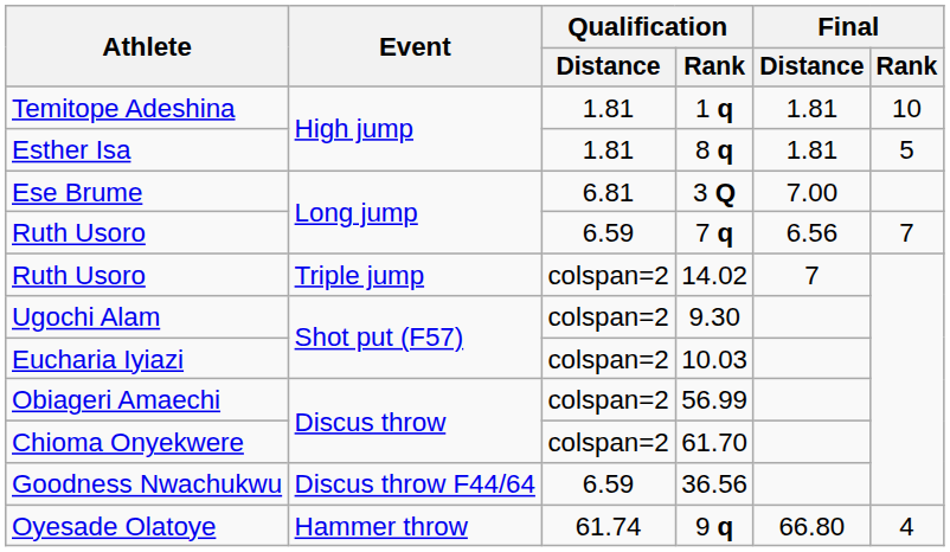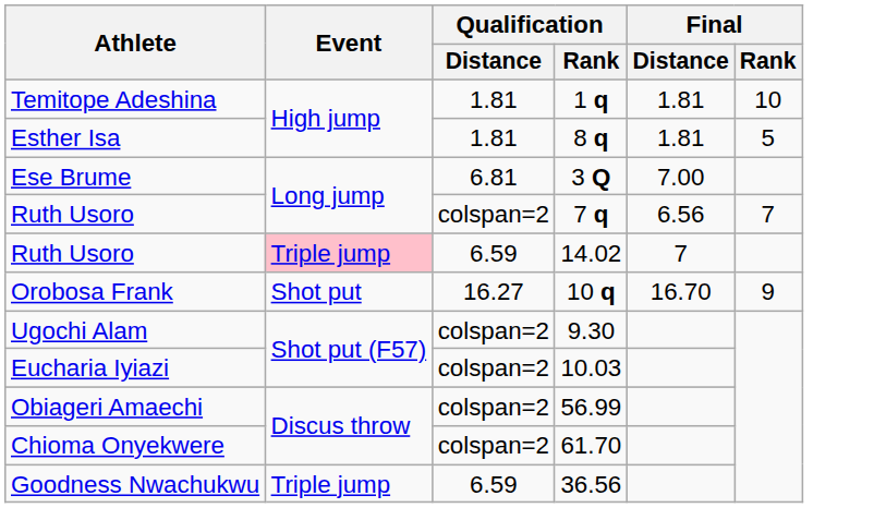Ruth Usoro / 7 q | Qualification / Distance: 6.59 -> colspan=2
Ruth Usoro / 14.02 | Event: no background -> pink background
Ruth Usoro / 14.02 | Qualification / Distance: colspan=2 -> 6.59
+ row: Orobosa Frank | Shot put | 16.27 | 10 q | 16.70 | 9
Goodness Nwachukwu | Event: Discus throw F44/64 -> Triple jump
- row: Oyesade Olatoye | Hammer throw | 61.74 | 9 q | 66.80 | 4
